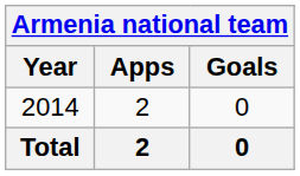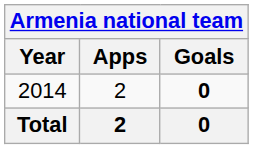2014 | Goals: normal -> bold
